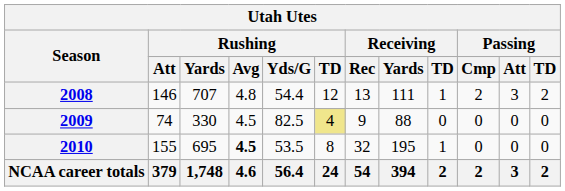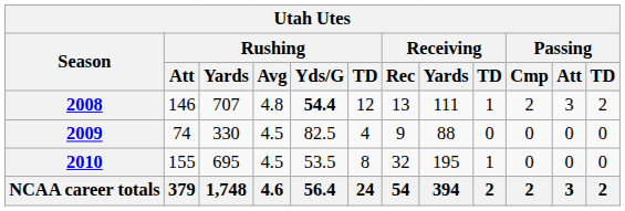2008 | Rushing / Yds/G: normal -> bold
2009 | Rushing / TD: khaki background -> no background
2010 | Rushing / Avg: bold -> normal
